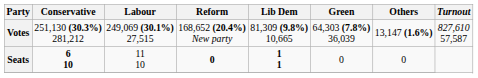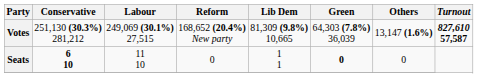Votes | Turnout: normal -> bold
Seats | Reform: bold -> normal
Seats | Lib Dem: bold -> normal
Seats | Green: normal -> bold
